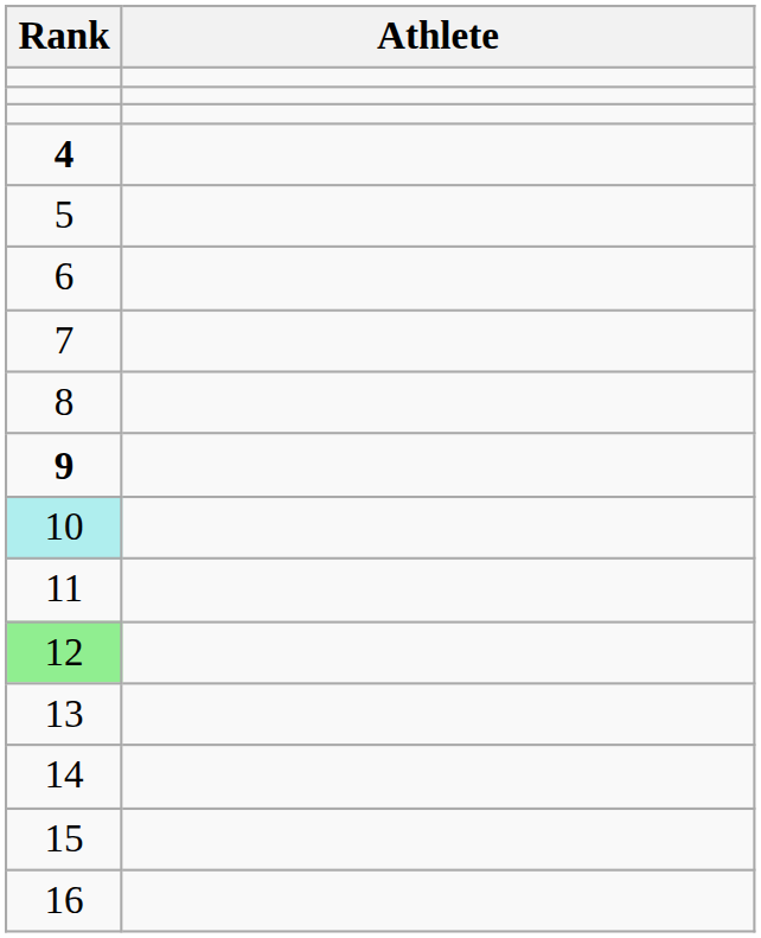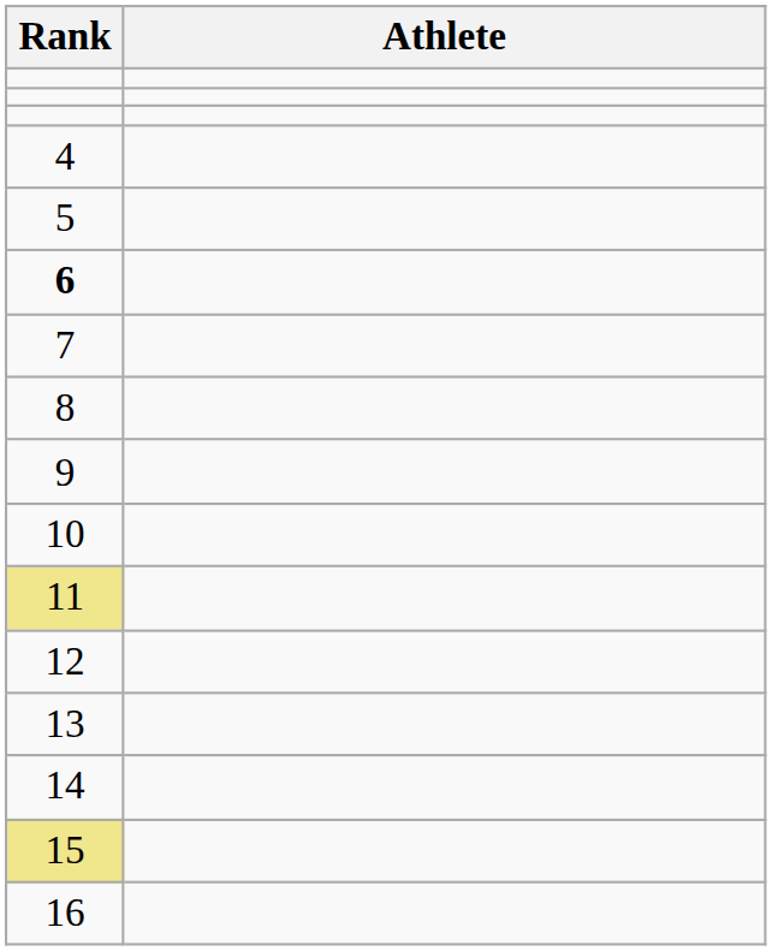row 5 | Rank: bold -> normal
row 7 | Rank: normal -> bold
row 10 | Rank: bold -> normal
row 11 | Rank: paleturquoise background -> no background
row 12 | Rank: no background -> khaki background
row 13 | Rank: lightgreen background -> no background
row 16 | Rank: no background -> khaki background
